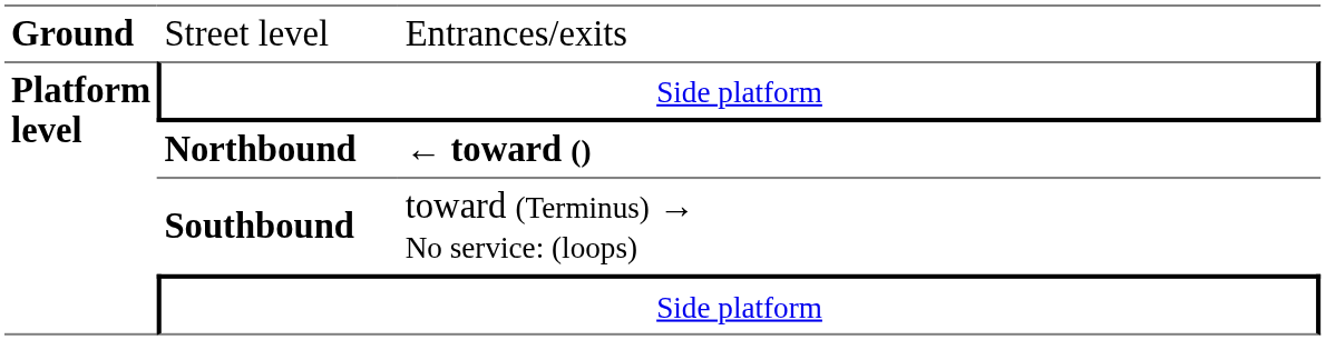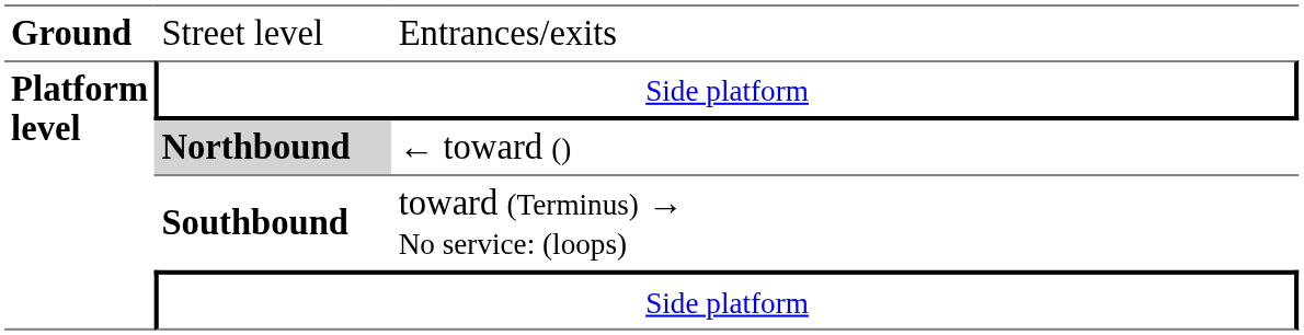Northbound | column 2: no background -> lightgrey background
Northbound | column 3: bold -> normal
